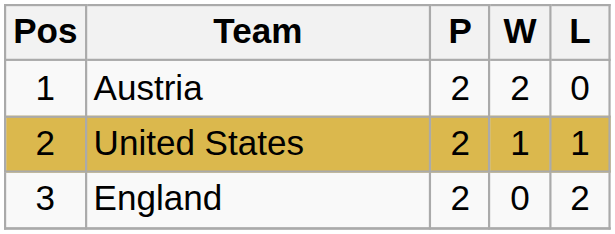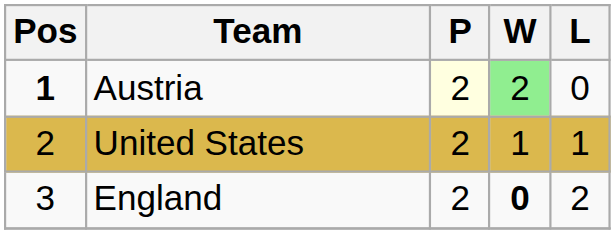Austria | Pos: normal -> bold
Austria | P: no background -> lightyellow background
Austria | W: no background -> lightgreen background
England | W: normal -> bold
